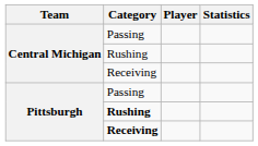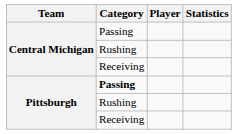Pittsburgh / Passing | Category: normal -> bold
Pittsburgh / Rushing | Category: bold -> normal
Pittsburgh / Receiving | Category: bold -> normal
